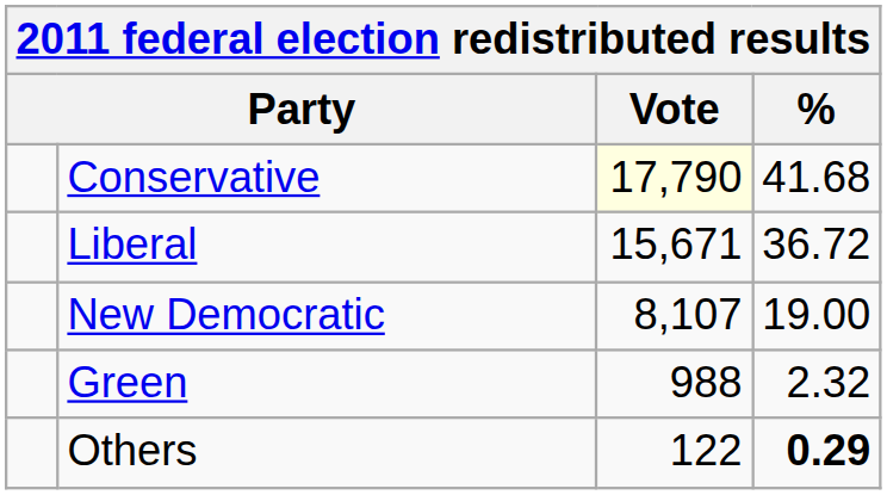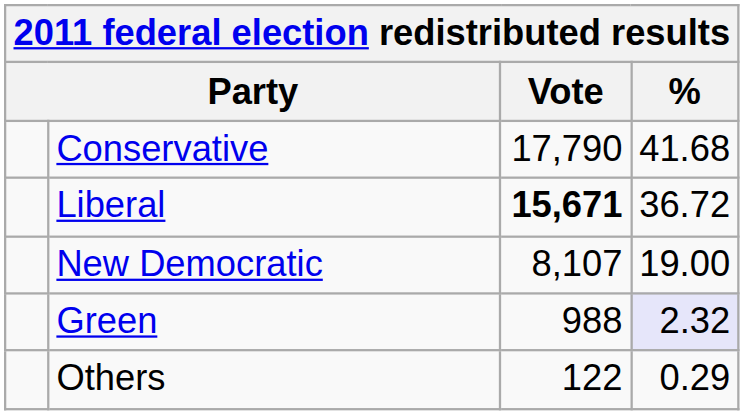Conservative | Vote: lightyellow background -> no background
Liberal | Vote: normal -> bold
Green | %: no background -> lavender background
Others | %: bold -> normal
